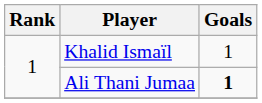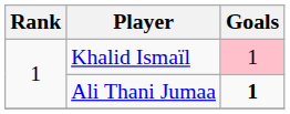Khalid Ismaïl | Goals: no background -> pink background
